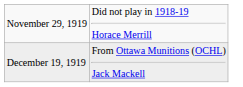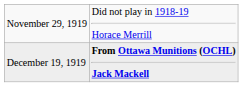December 19, 1919 | column 2: normal -> bold
